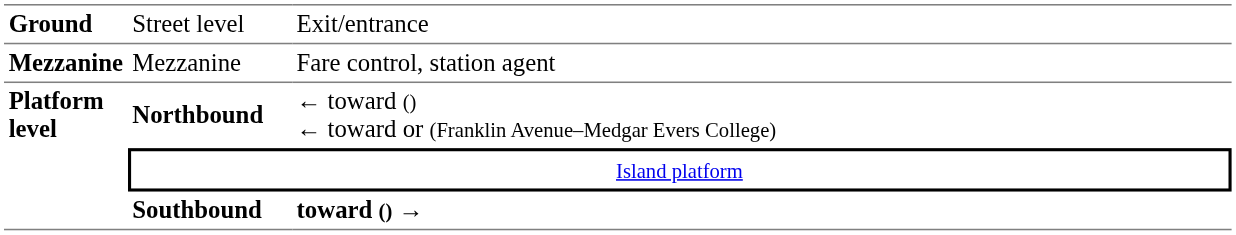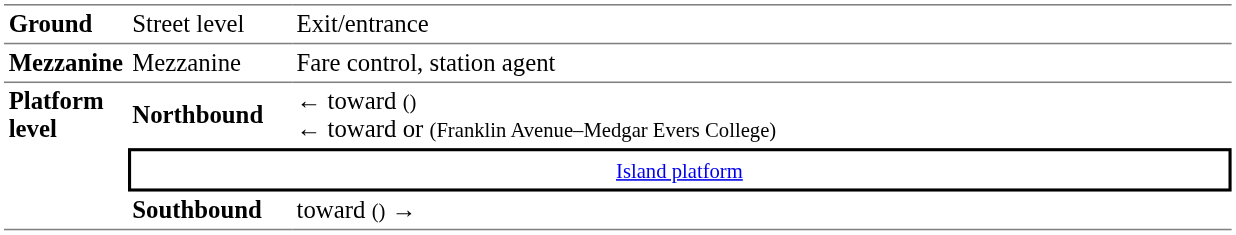Southbound | column 3: bold -> normal
